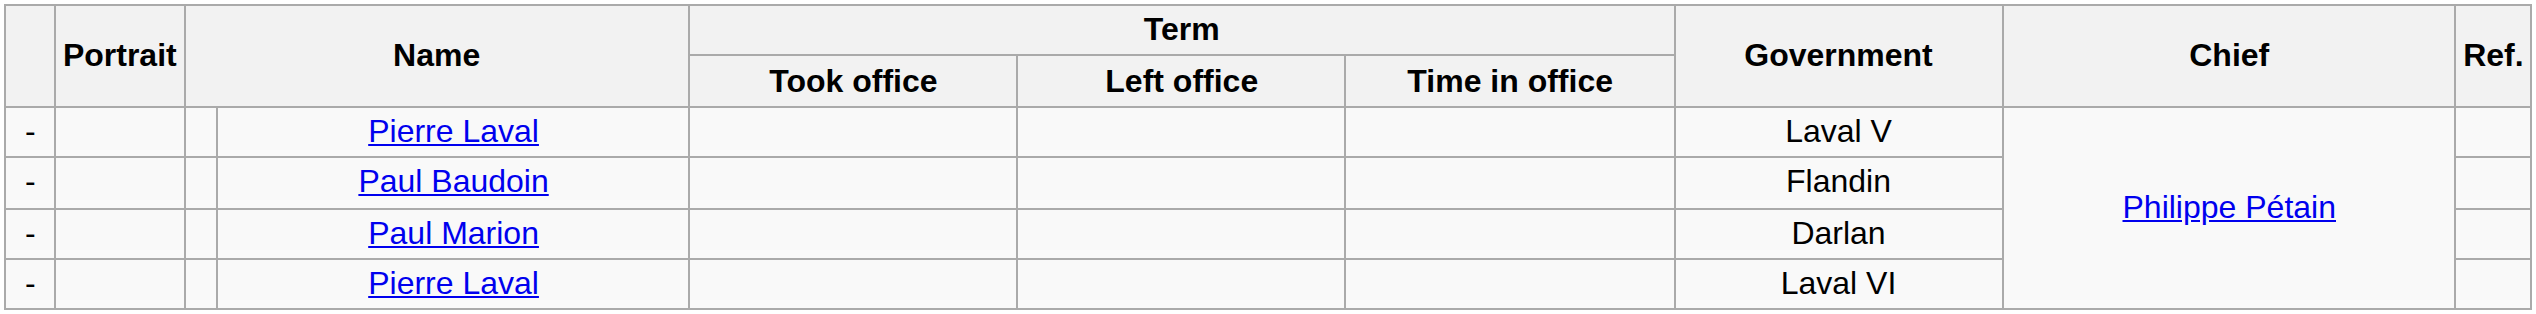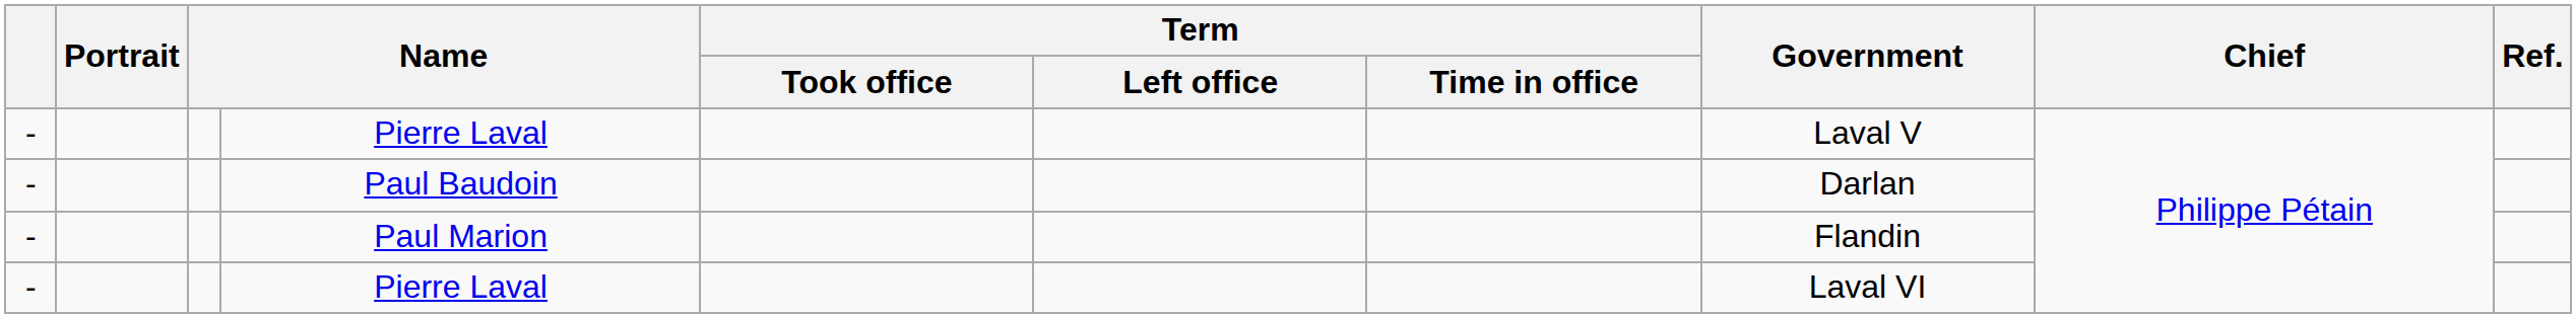Paul Baudoin | Government: Flandin -> Darlan
Paul Marion | Government: Darlan -> Flandin
